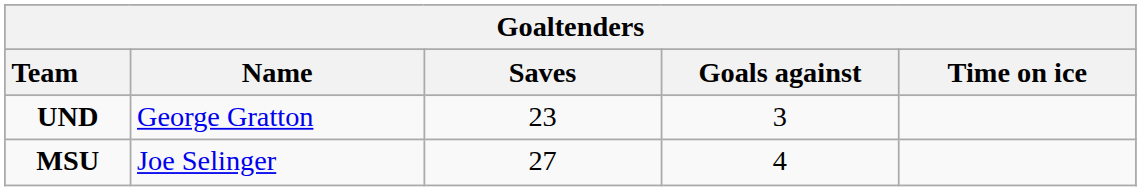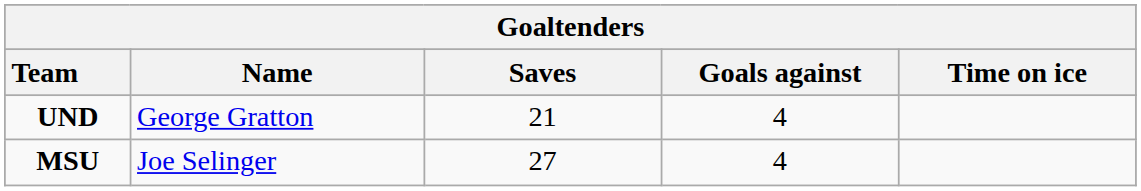UND | Saves: 23 -> 21
UND | Goals against: 3 -> 4
